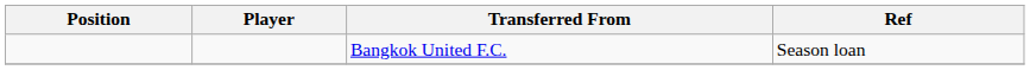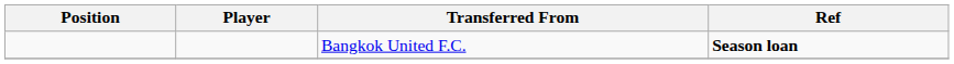Bangkok United F.C. | Ref: normal -> bold
